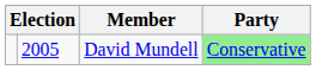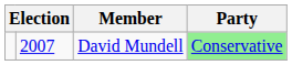David Mundell | column 2: 2005 -> 2007
